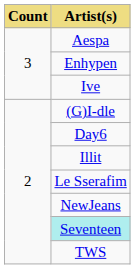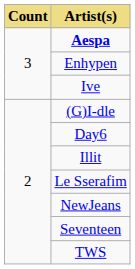Aespa | Artist(s): normal -> bold
Seventeen | Artist(s): paleturquoise background -> no background
